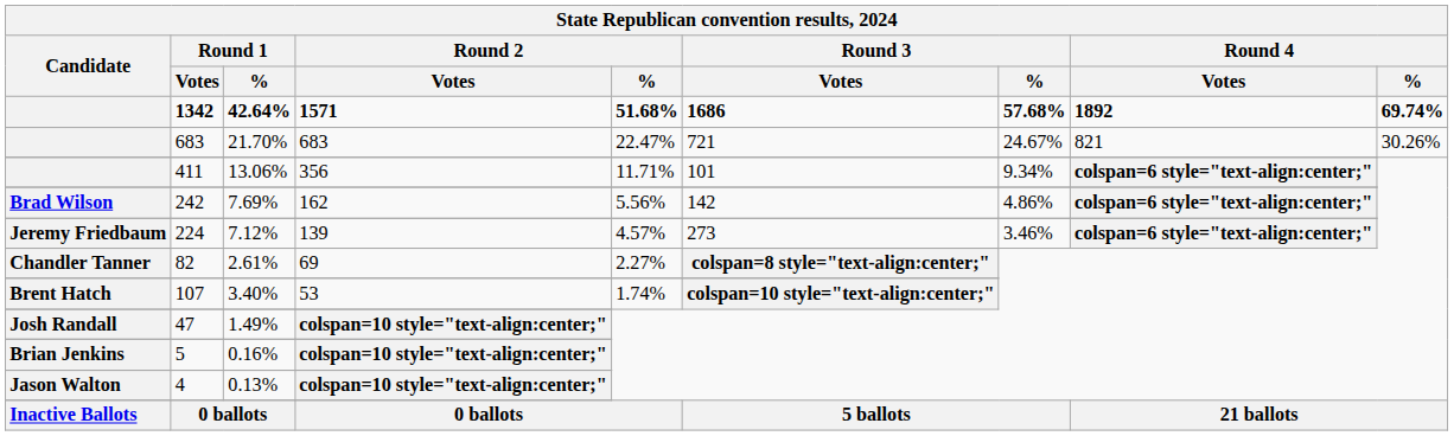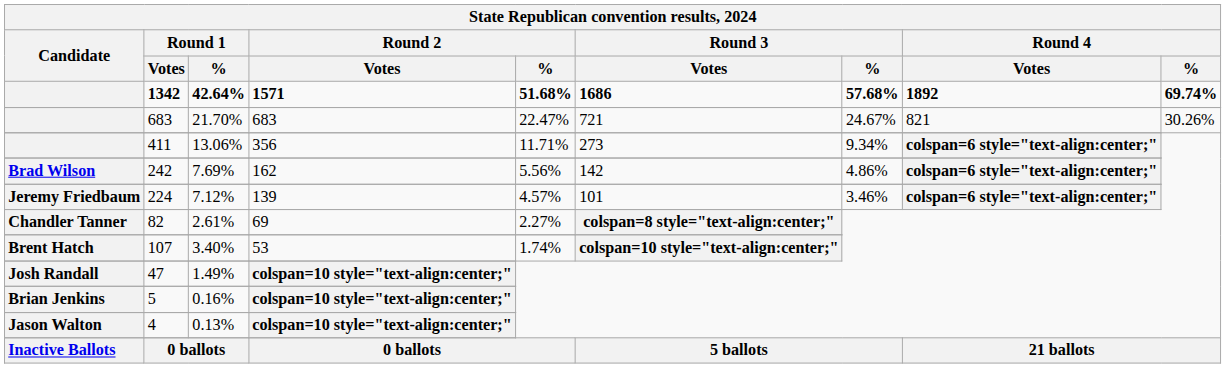411 | Round 3 / Votes: 101 -> 273
224 | Round 3 / Votes: 273 -> 101
